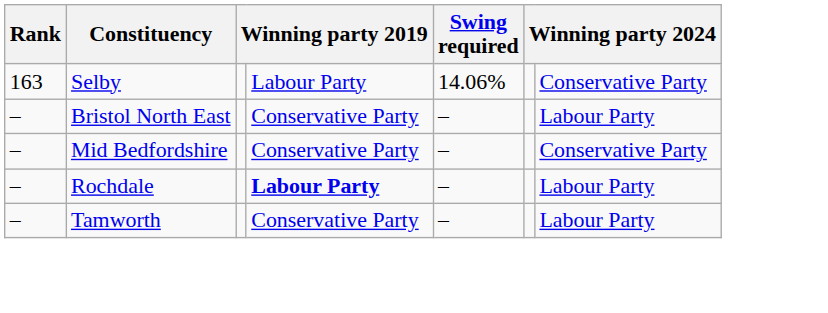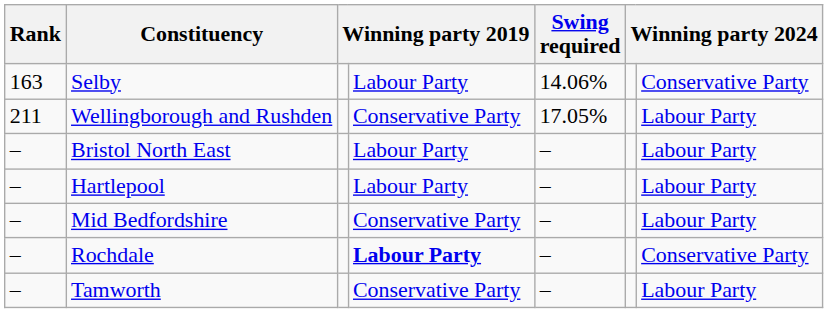+ row: 211 | Wellingborough and Rushden | Conservative Party | 17.05% | Labour Party
Bristol North East | column 4: Conservative Party -> Labour Party
+ row: – | Hartlepool | Labour Party | – | Labour Party
Mid Bedfordshire | column 7: Conservative Party -> Labour Party
Rochdale | column 7: Labour Party -> Conservative Party
